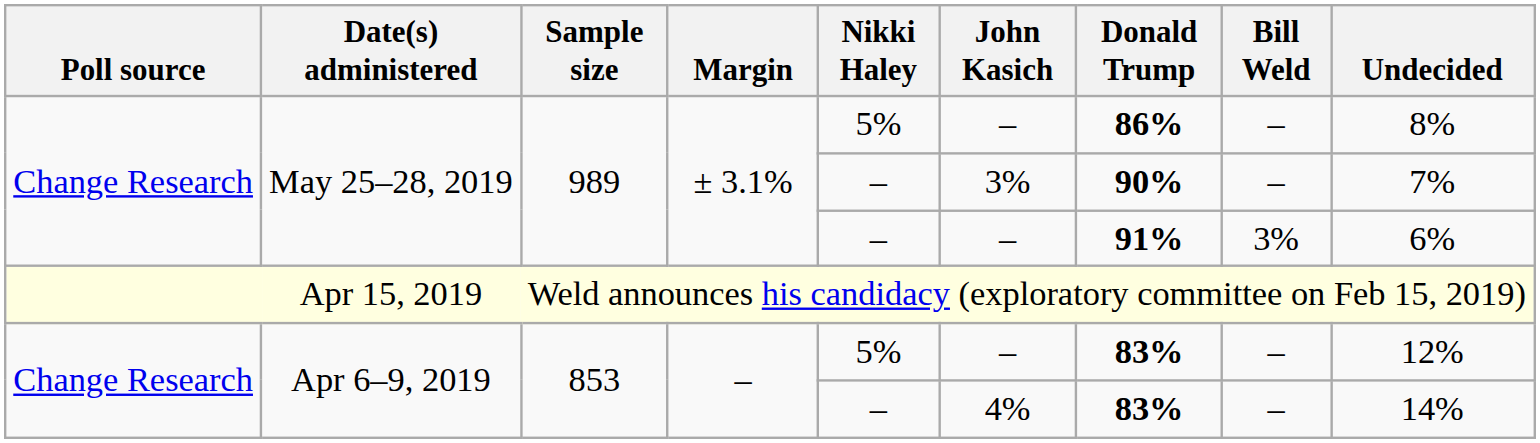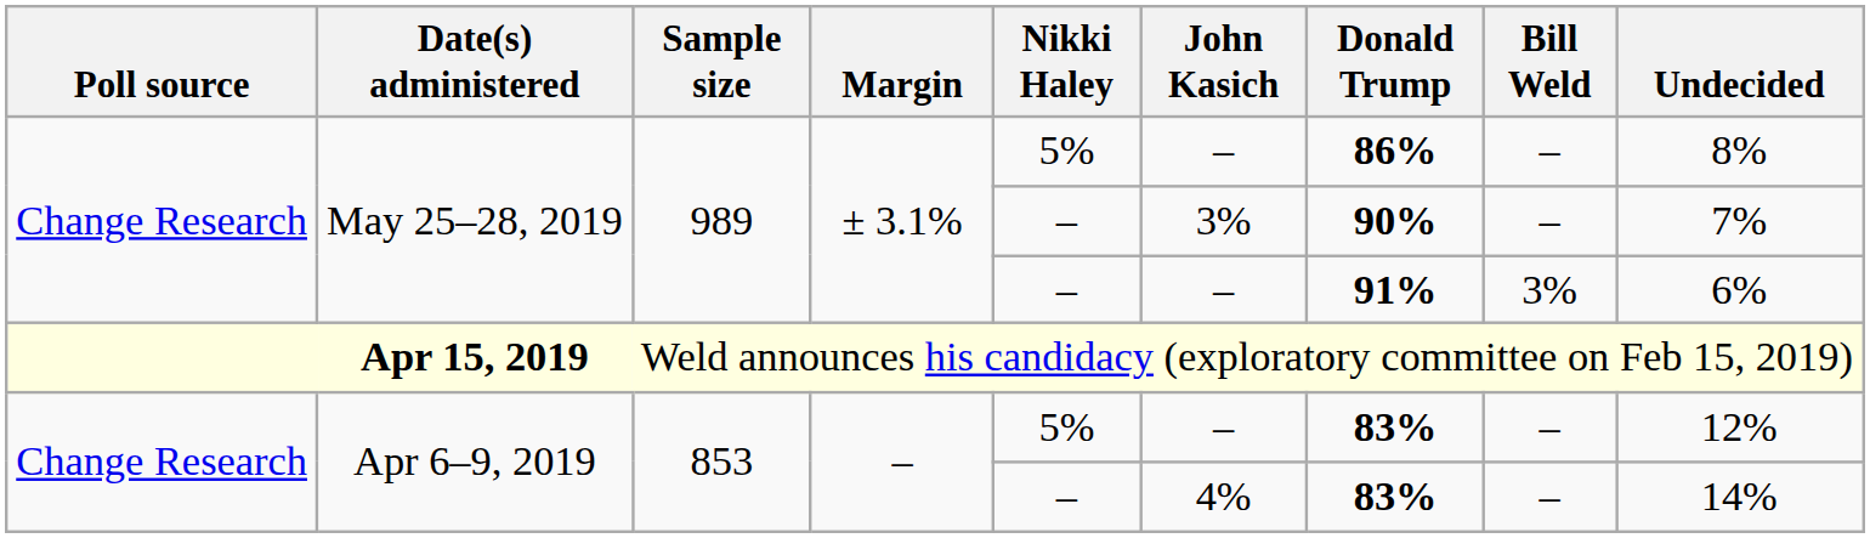Apr 15, 2019 | Date(s) administered: normal -> bold
